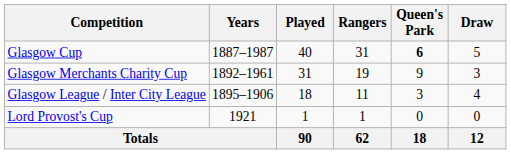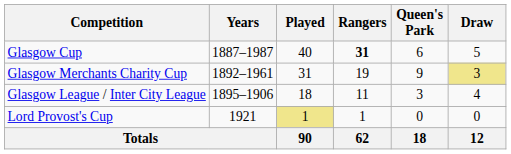Glasgow Cup | Rangers: normal -> bold
Glasgow Cup | Queen's Park: bold -> normal
Glasgow Merchants Charity Cup | Draw: no background -> khaki background
Lord Provost's Cup | Played: no background -> khaki background
